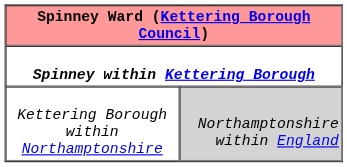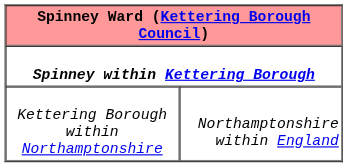Kettering Borough within Northamptonshire | column 2: lightgrey background -> no background
